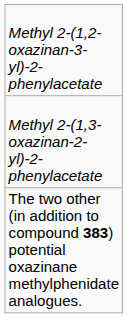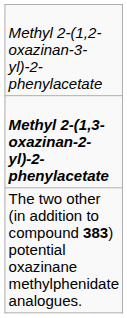row 2 | column 1: normal -> bold
